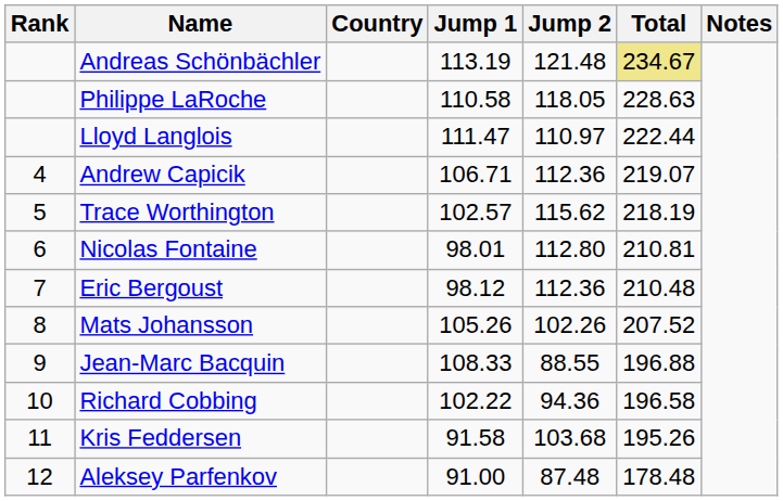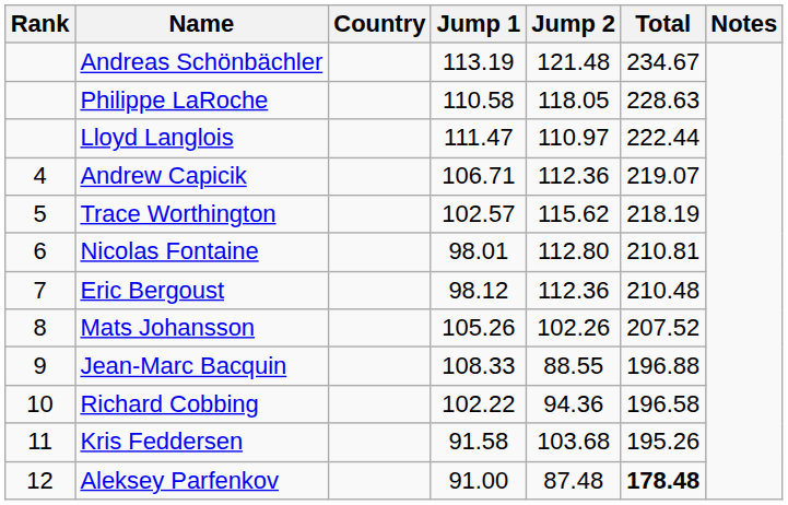Andreas Schönbächler | Total: khaki background -> no background
Aleksey Parfenkov | Total: normal -> bold
